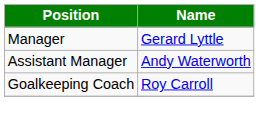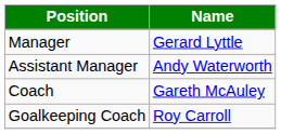+ row: Coach | Gareth McAuley
